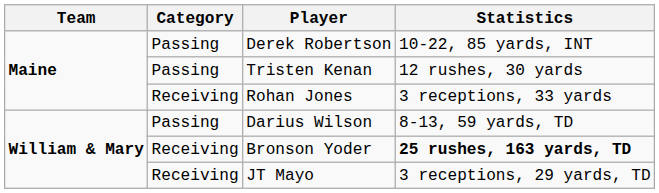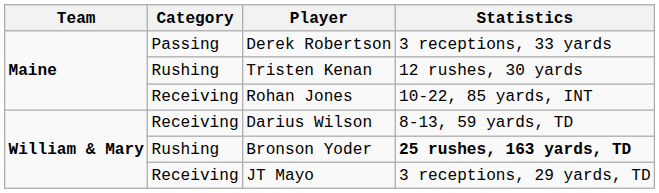Derek Robertson | Statistics: 10-22, 85 yards, INT -> 3 receptions, 33 yards
Tristen Kenan | Category: Passing -> Rushing
Rohan Jones | Statistics: 3 receptions, 33 yards -> 10-22, 85 yards, INT
Darius Wilson | Category: Passing -> Receiving
Bronson Yoder | Category: Receiving -> Rushing
